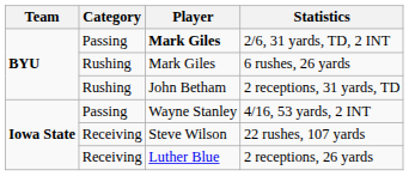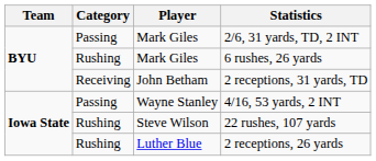2/6, 31 yards, TD, 2 INT | Player: bold -> normal
2 receptions, 31 yards, TD | Category: Rushing -> Receiving
22 rushes, 107 yards | Category: Receiving -> Rushing
2 receptions, 26 yards | Category: Receiving -> Rushing
